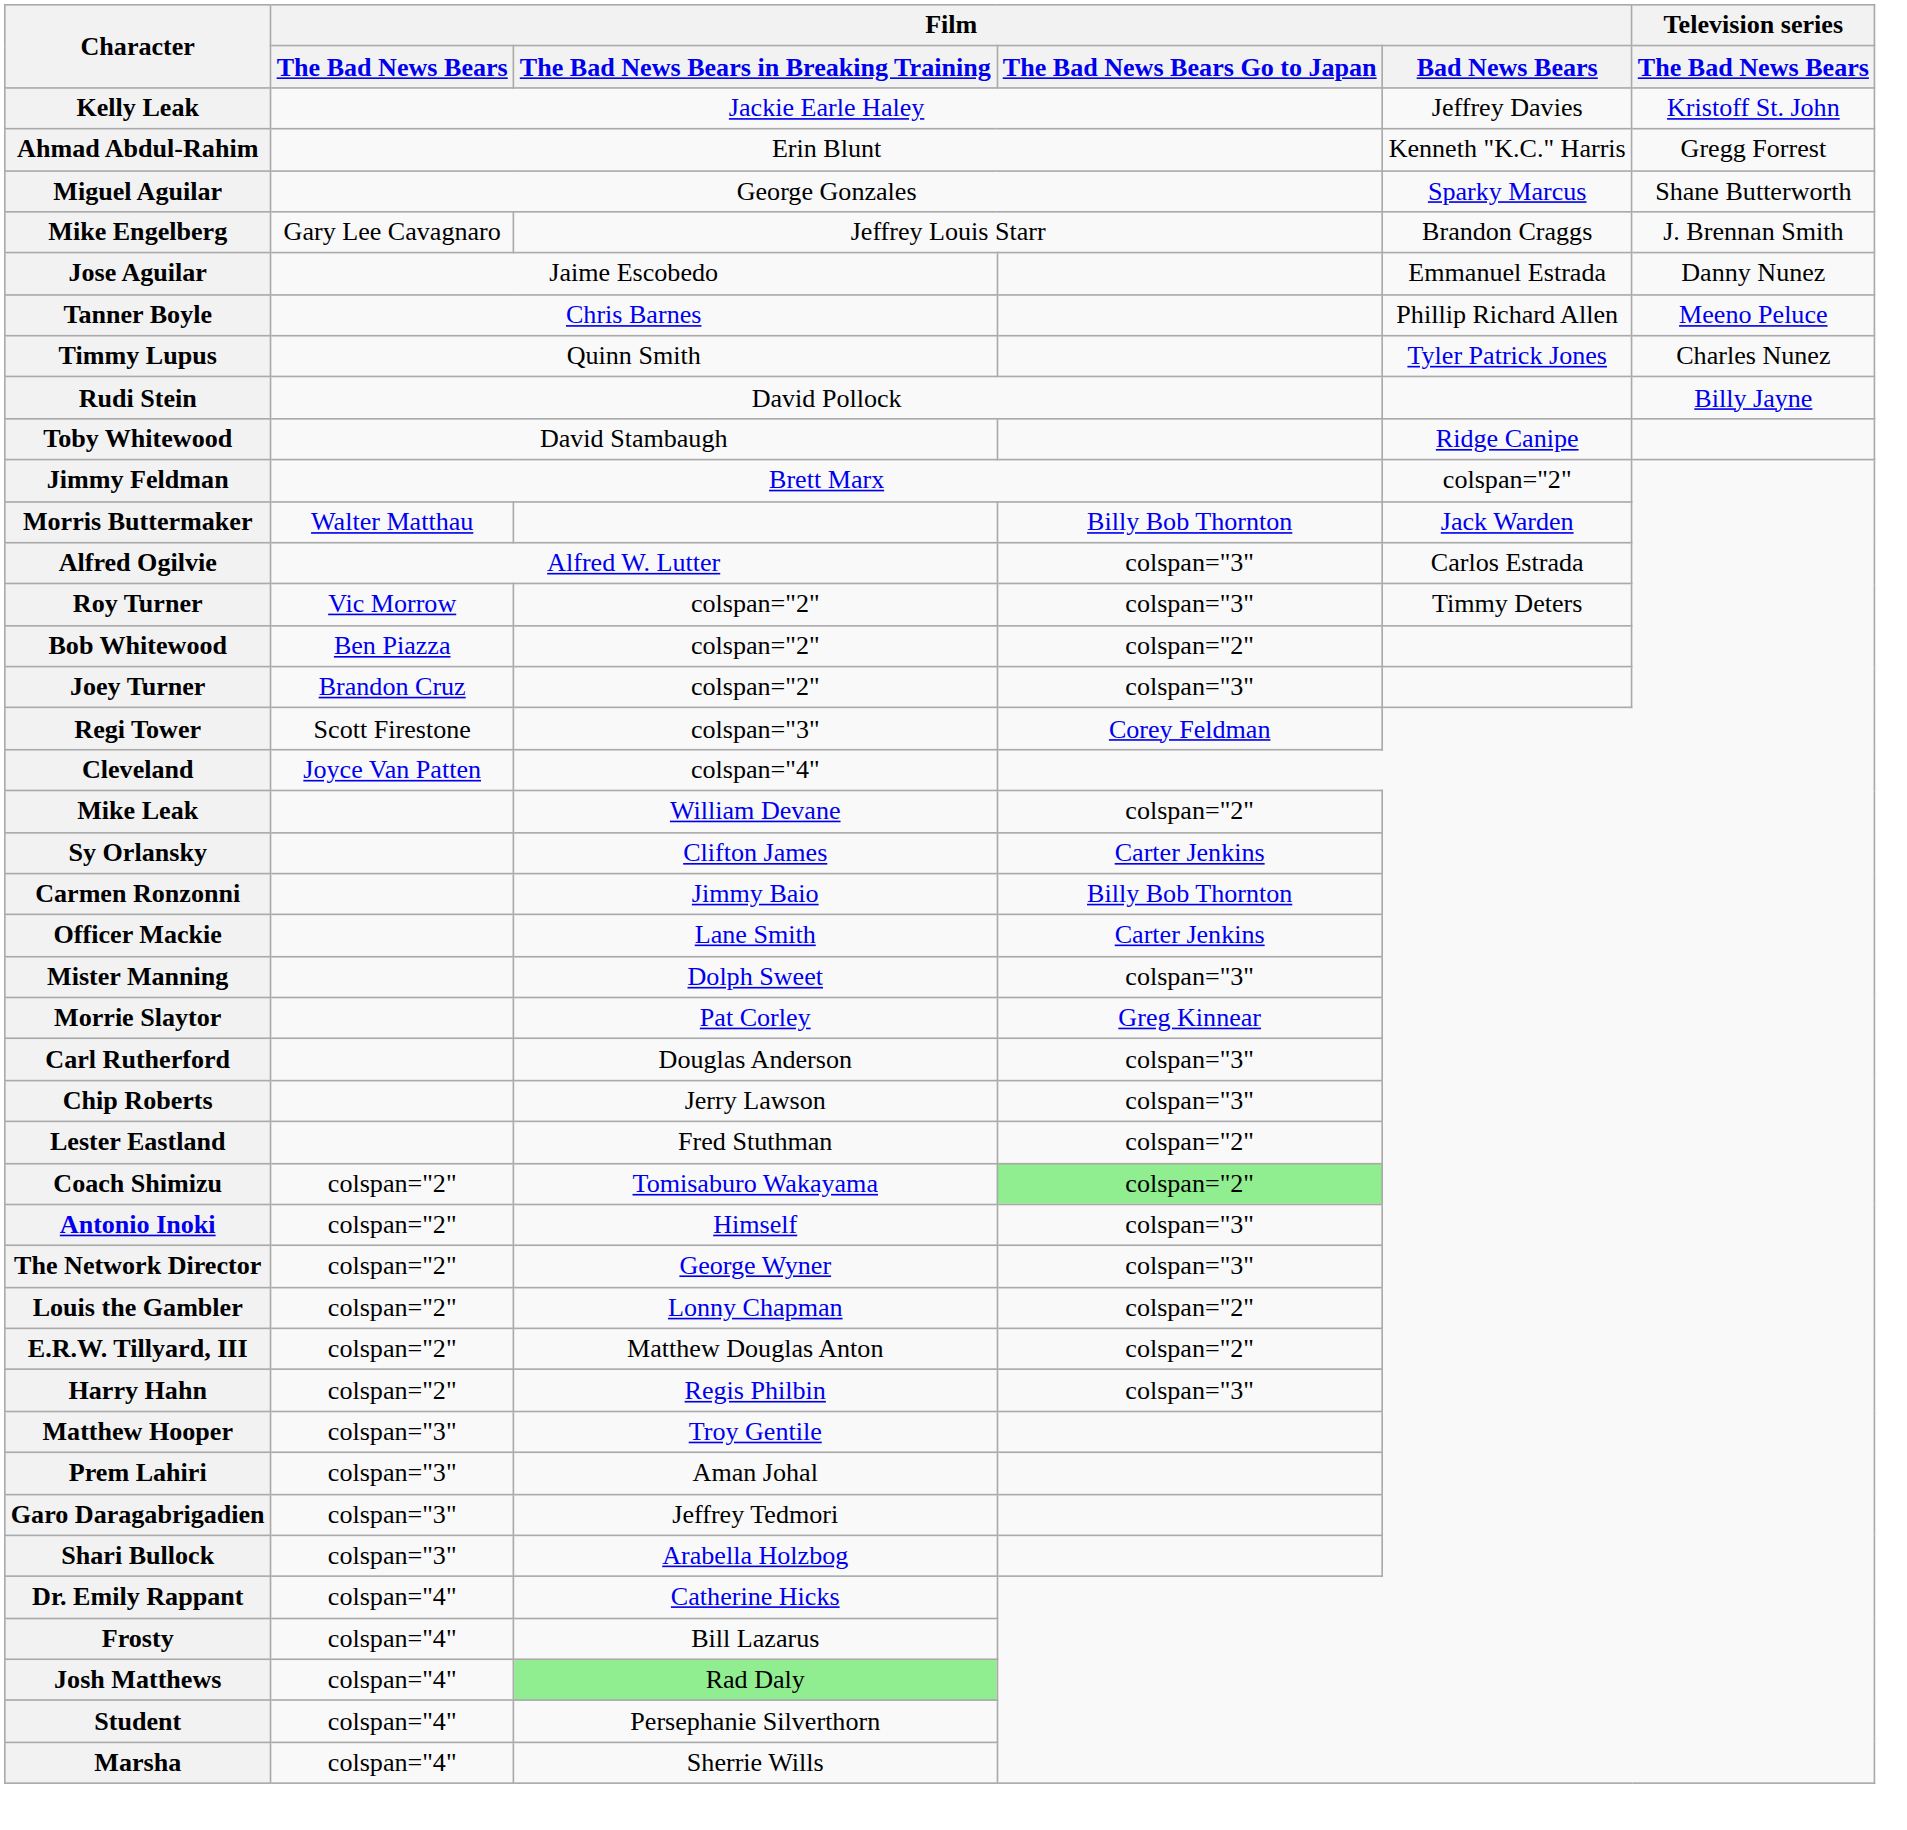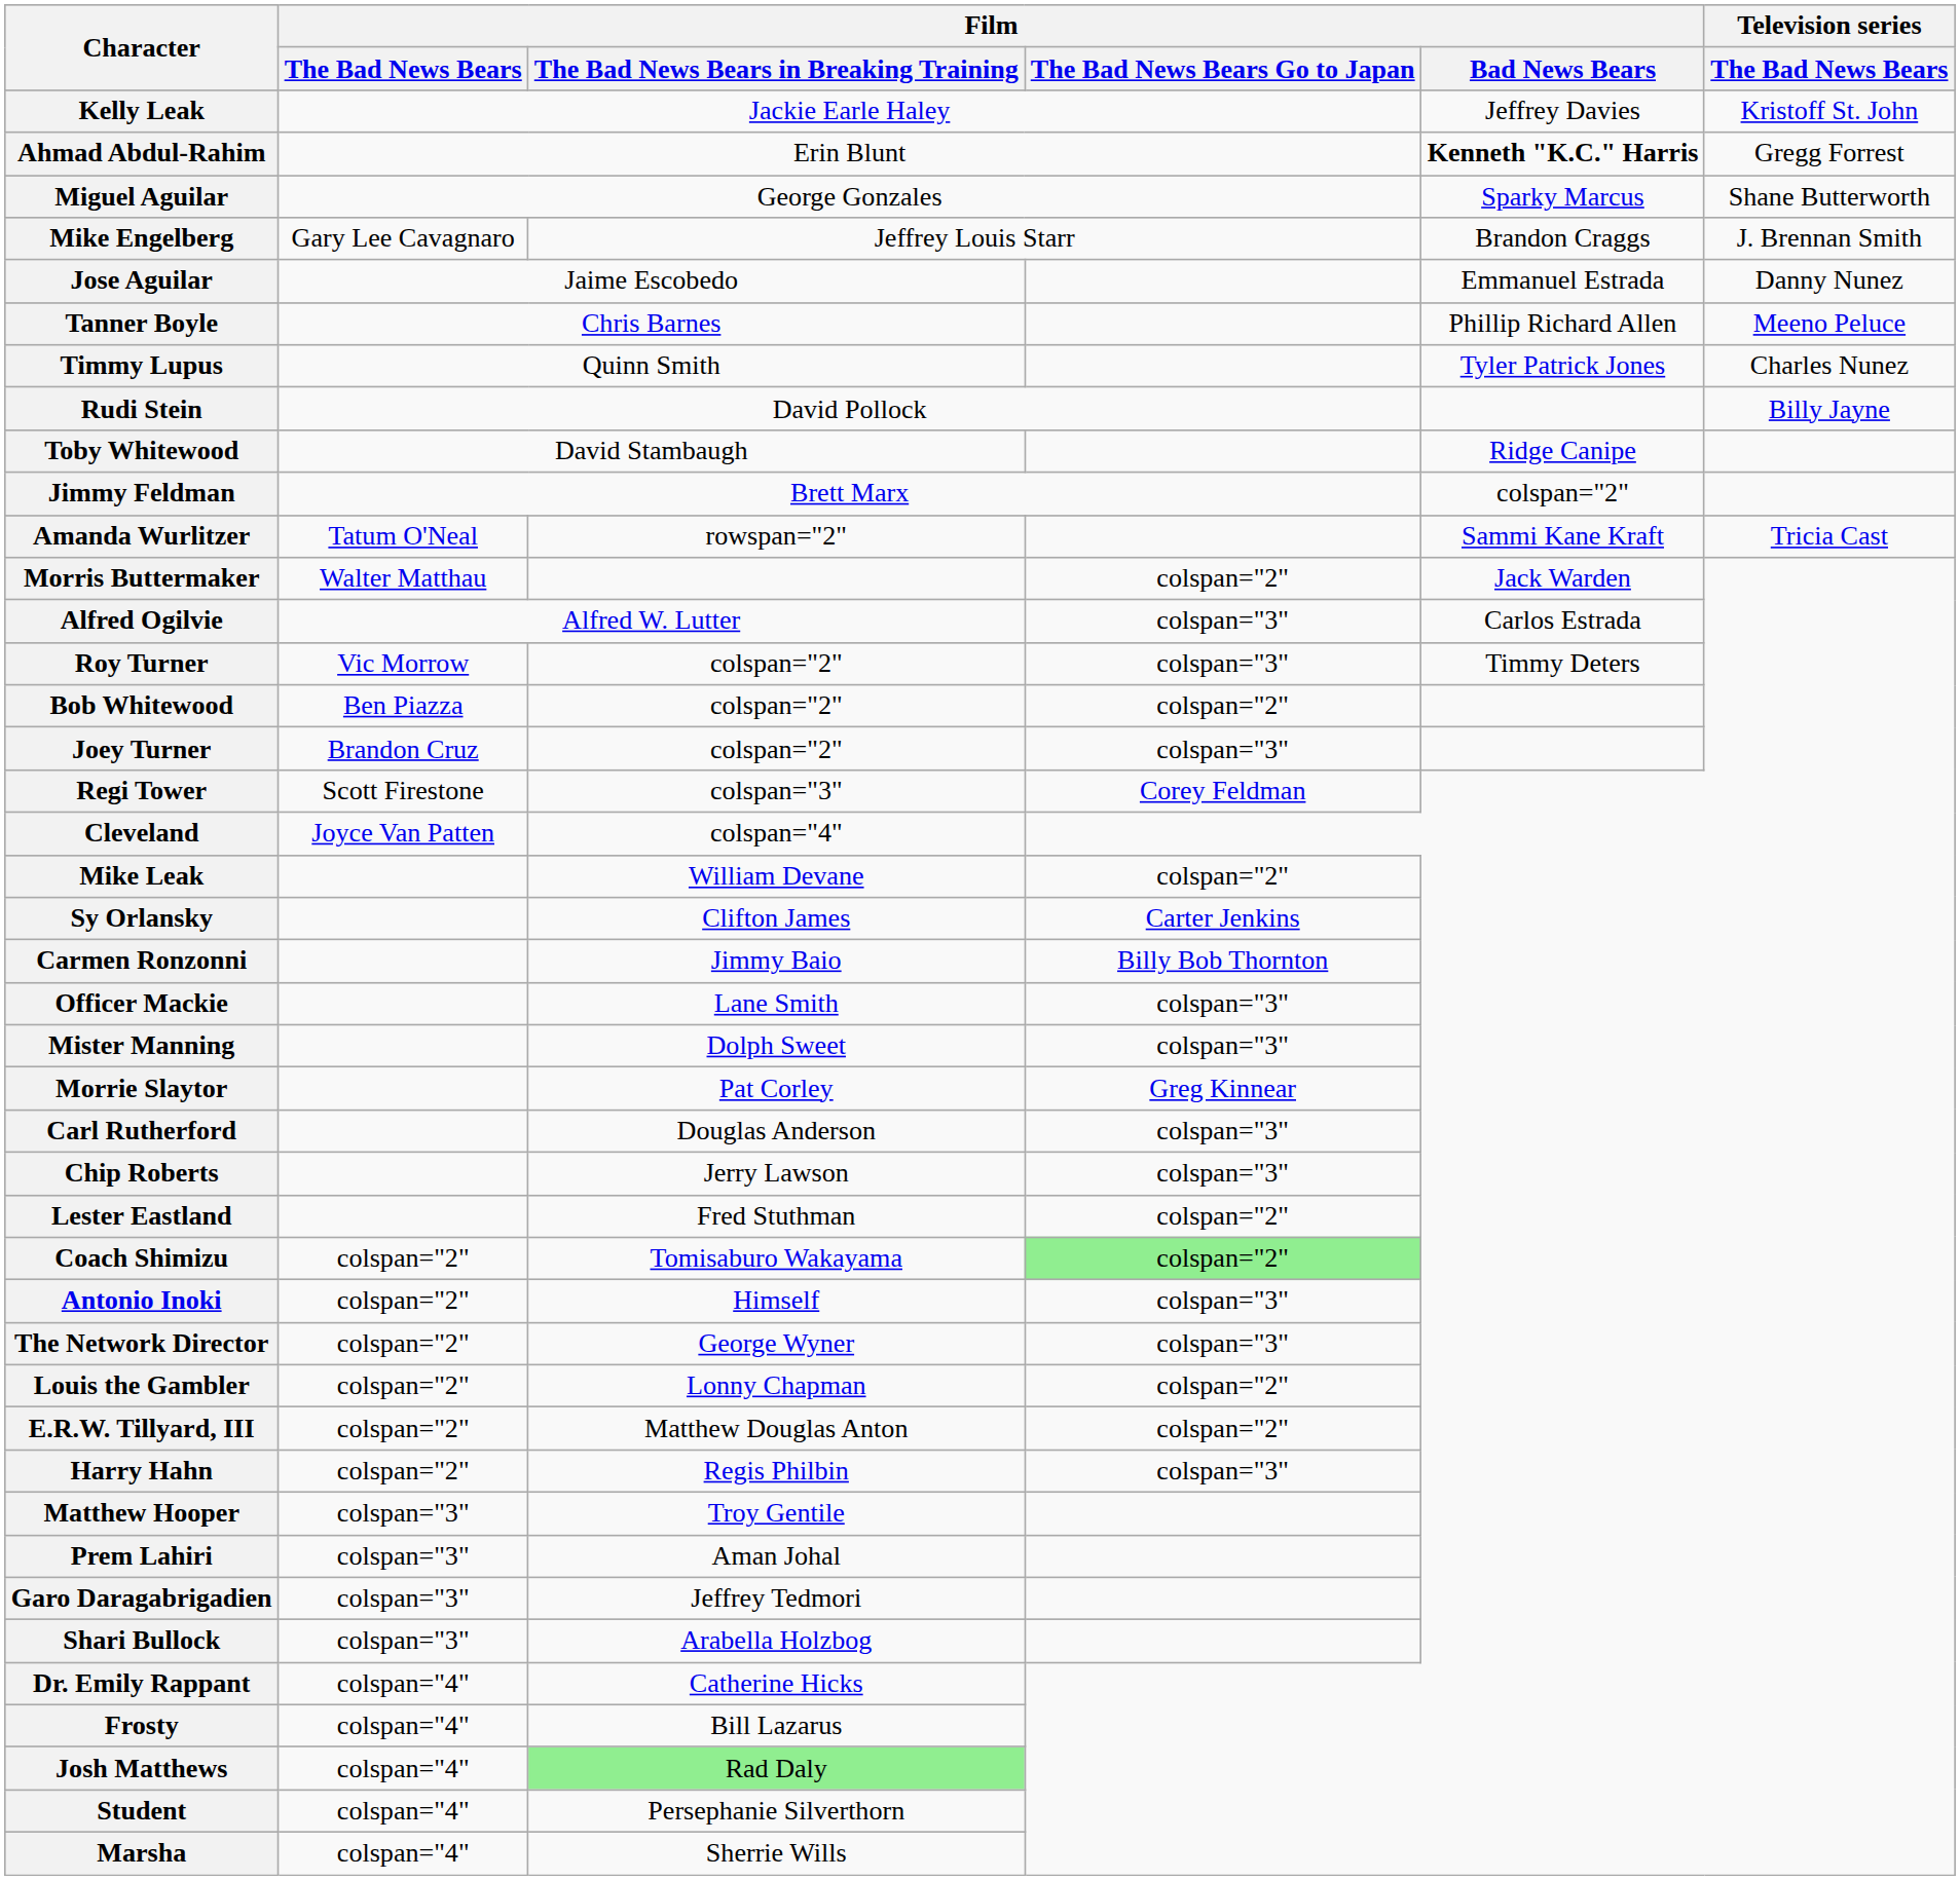Ahmad Abdul-Rahim | Film / Bad News Bears: normal -> bold
+ row: Amanda Wurlitzer | Tatum O'Neal | rowspan="2" | Sammi Kane Kraft | Tricia Cast
Morris Buttermaker | Film / The Bad News Bears Go to Japan: Billy Bob Thornton -> colspan="2"
Officer Mackie | Film / The Bad News Bears Go to Japan: Carter Jenkins -> colspan="3"
